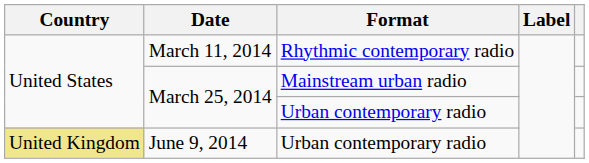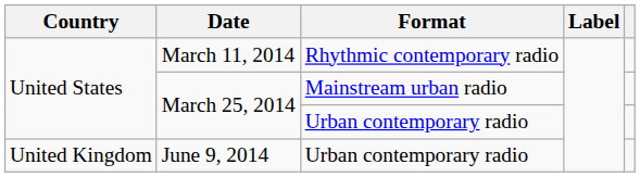June 9, 2014 | Country: khaki background -> no background
